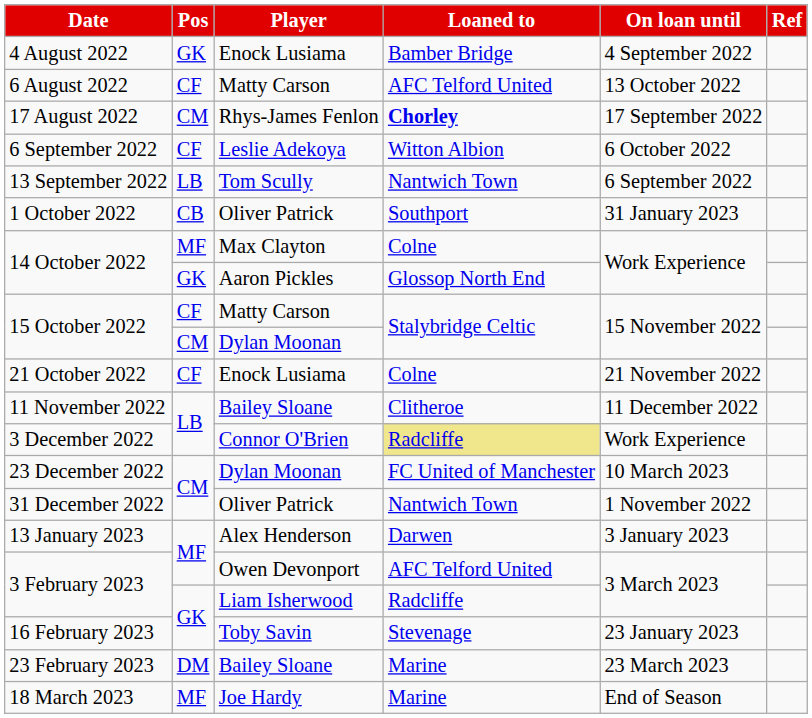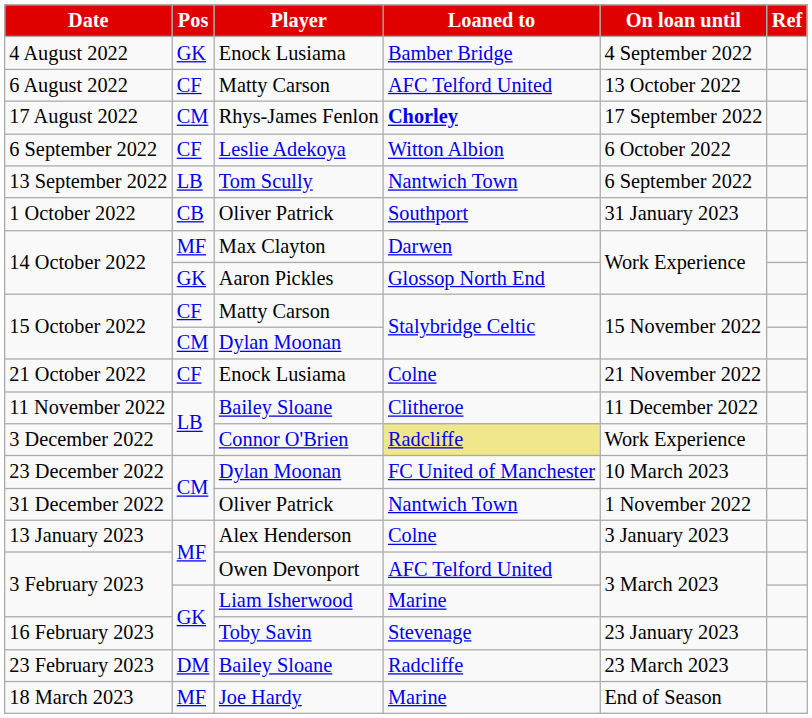14 October 2022 / Max Clayton | Loaned to: Colne -> Darwen
13 January 2023 | Loaned to: Darwen -> Colne
3 February 2023 / Liam Isherwood | Loaned to: Radcliffe -> Marine
23 February 2023 | Loaned to: Marine -> Radcliffe
